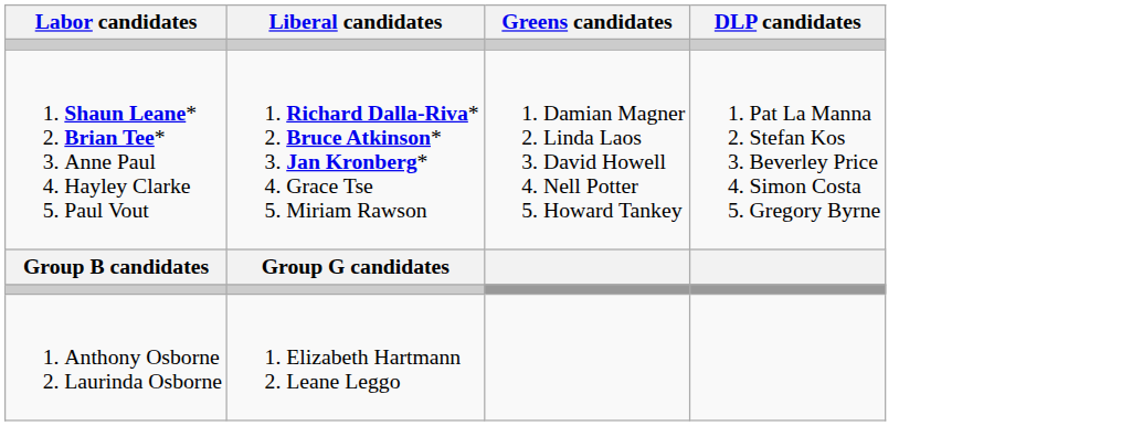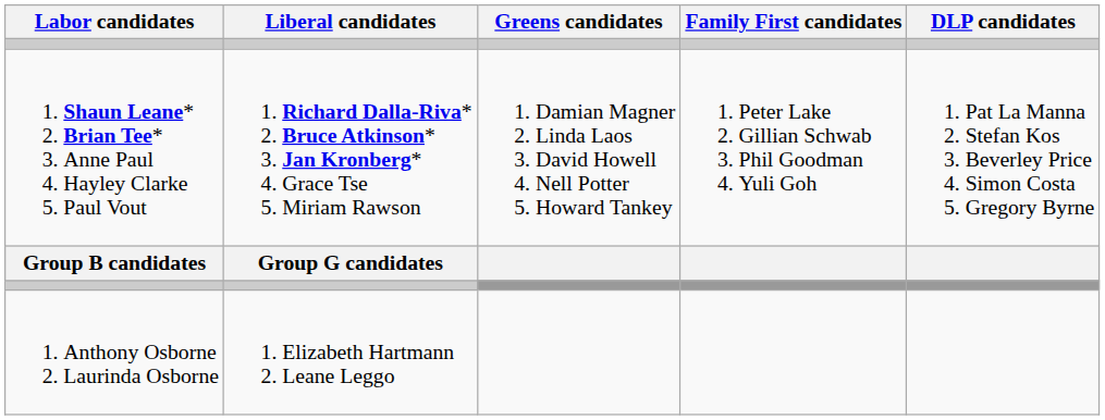+ column: Family First candidates | Peter Lake Gillian Schwab Phil Goodman Yuli Goh
